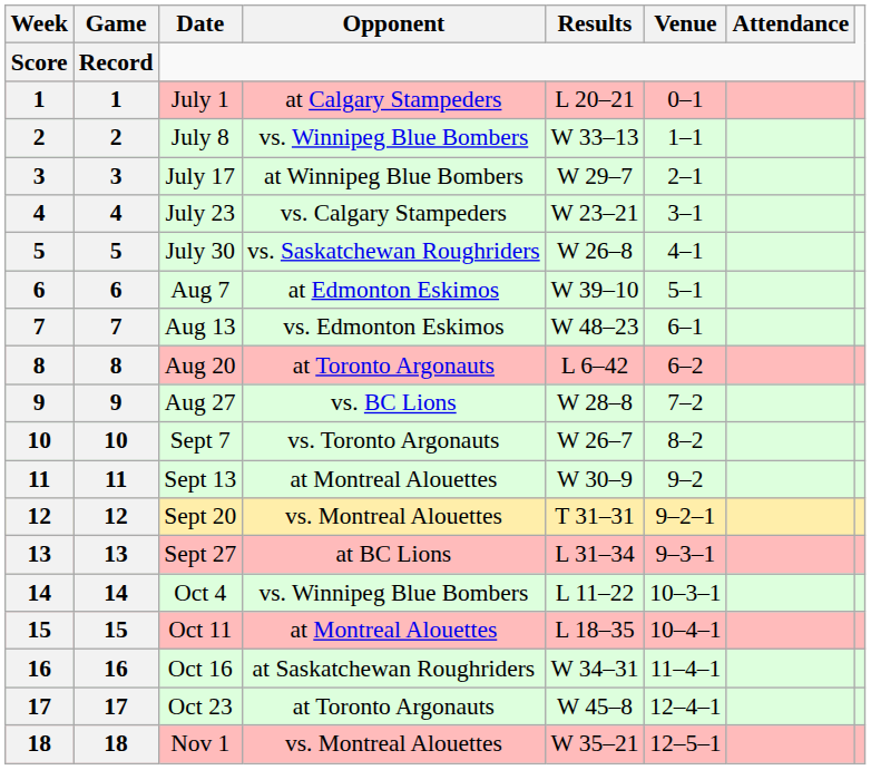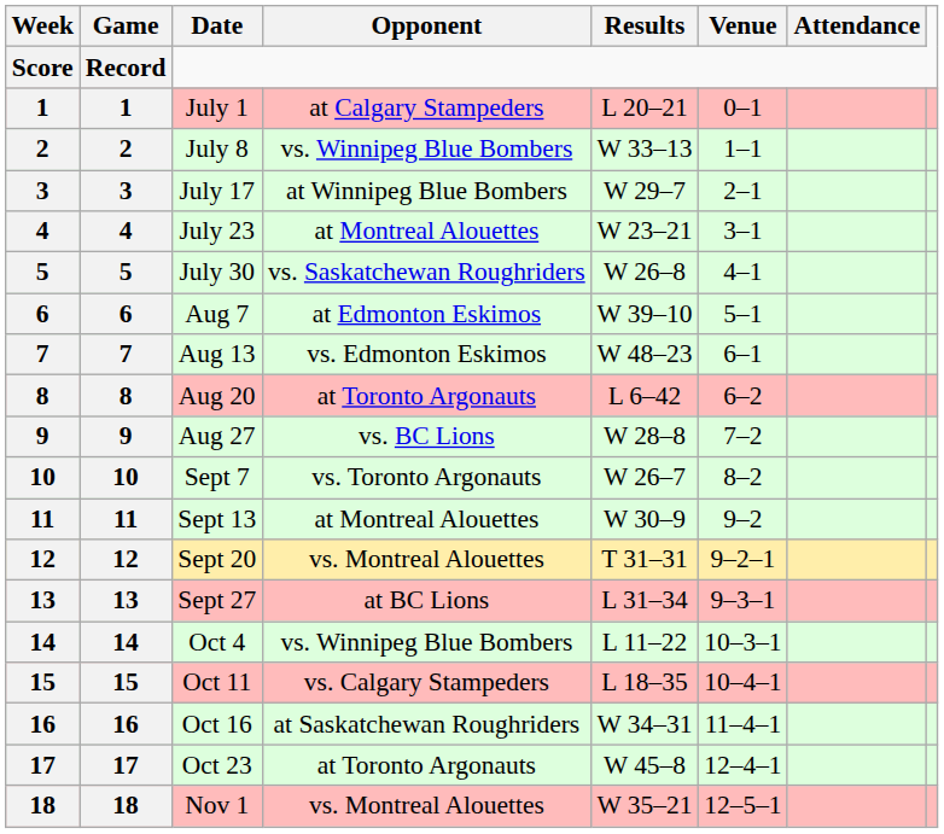July 23 | Opponent: vs. Calgary Stampeders -> at Montreal Alouettes
Oct 11 | Opponent: at Montreal Alouettes -> vs. Calgary Stampeders
